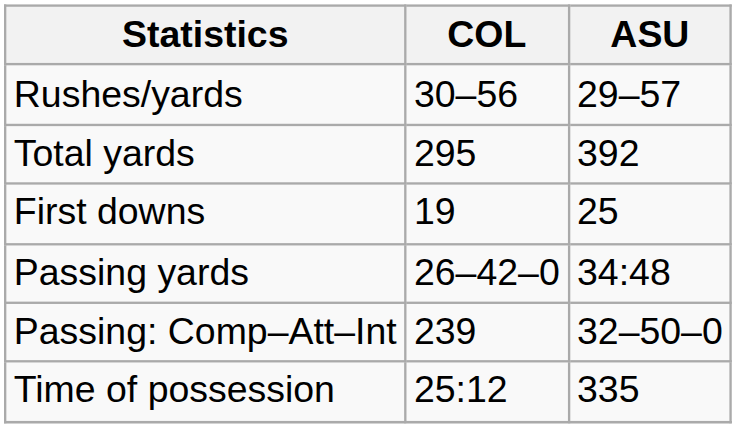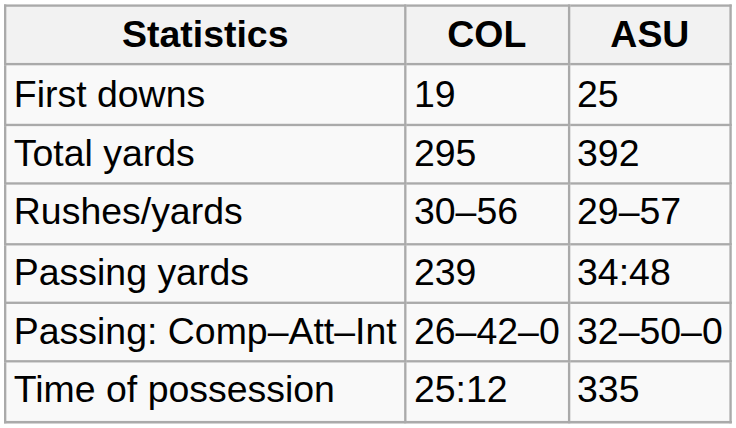rows swapped: First downs <-> Rushes/yards
Passing yards | COL: 26–42–0 -> 239
Passing: Comp–Att–Int | COL: 239 -> 26–42–0
